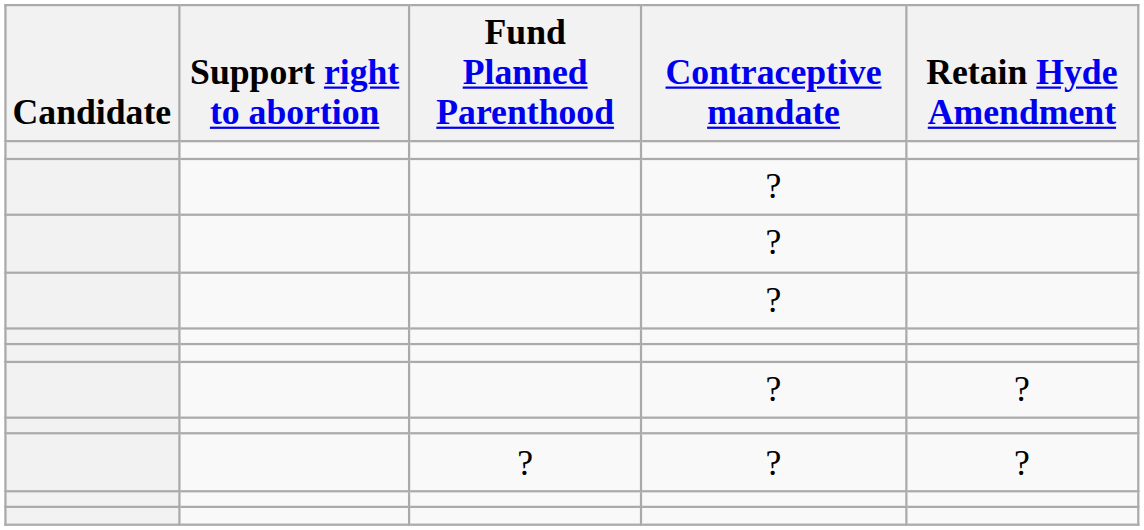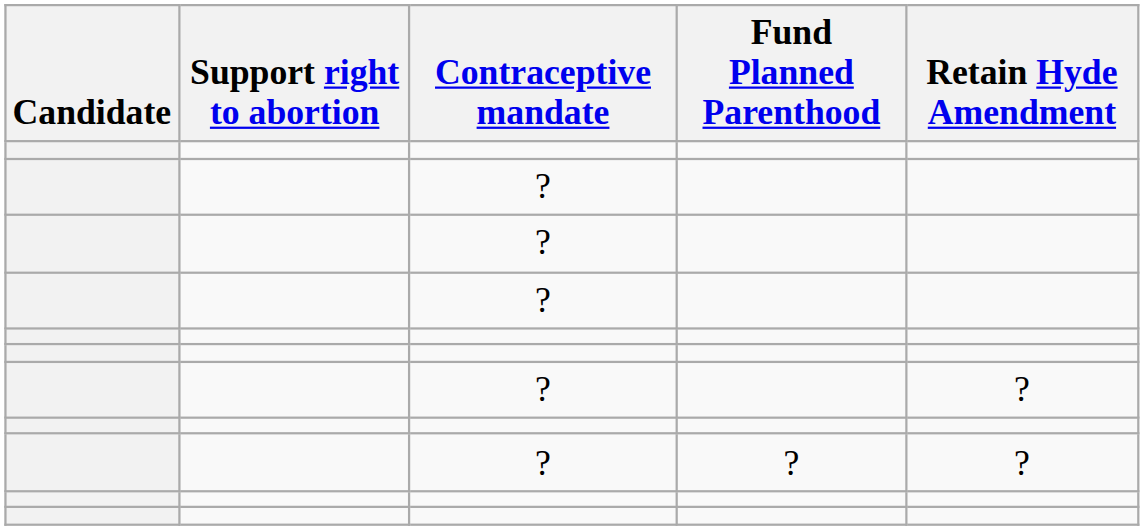columns swapped: Contraceptive mandate <-> Fund Planned Parenthood
